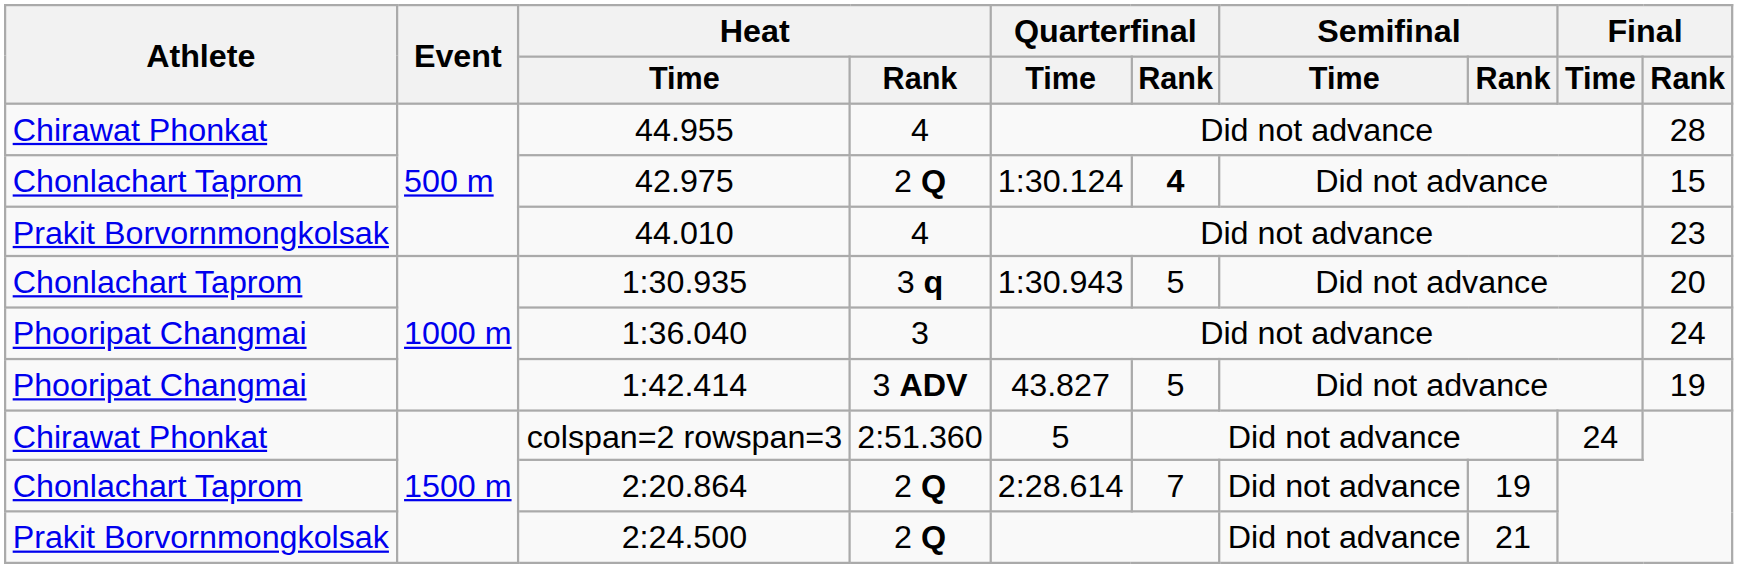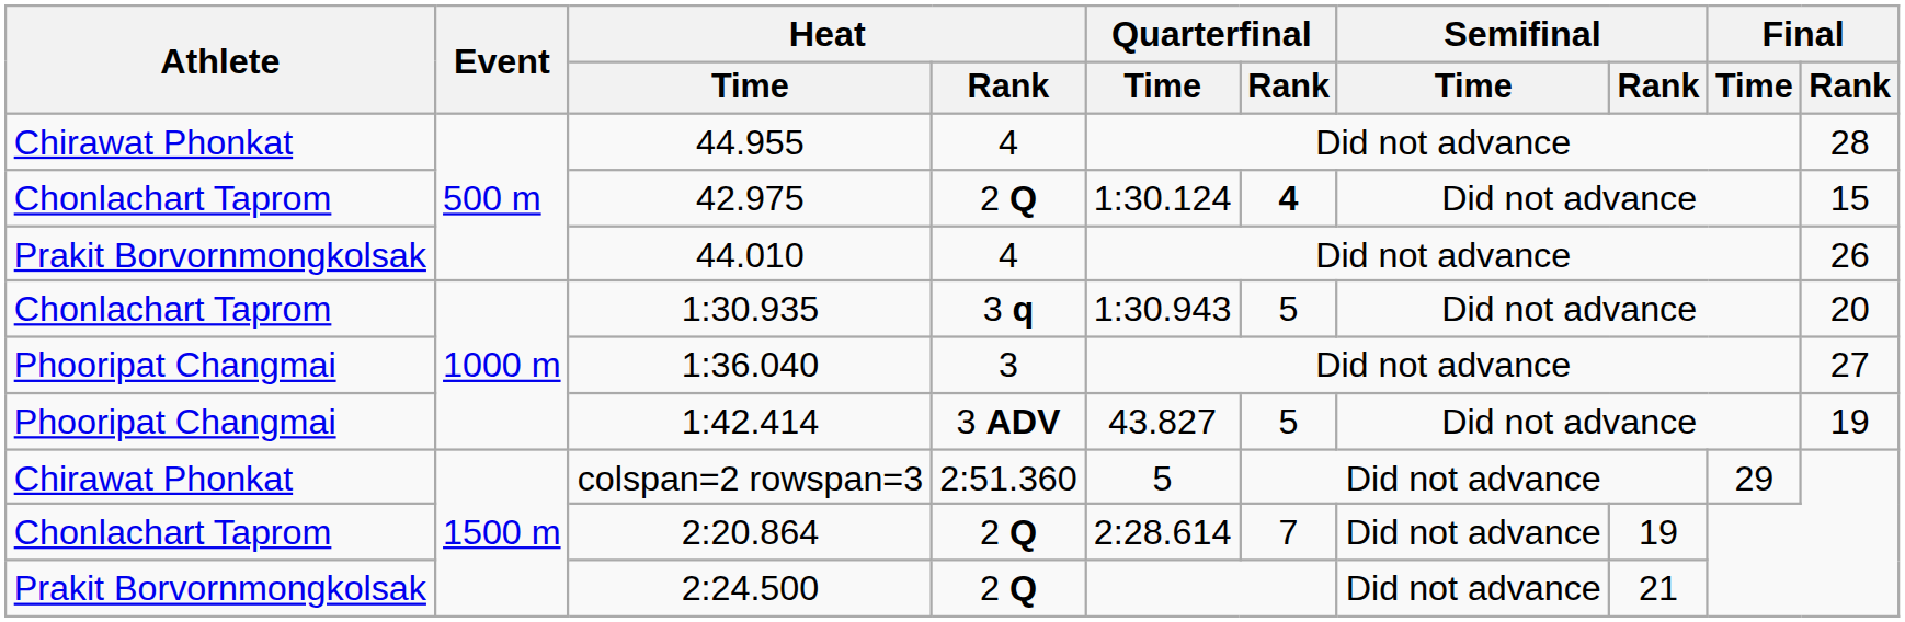44.010 | Final / Rank: 23 -> 26
1:36.040 | Final / Rank: 24 -> 27
colspan=2 rowspan=3 | Final / Time: 24 -> 29
